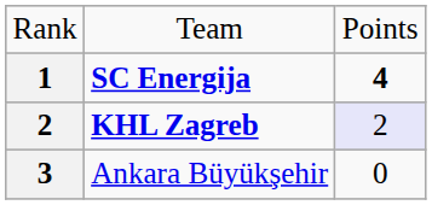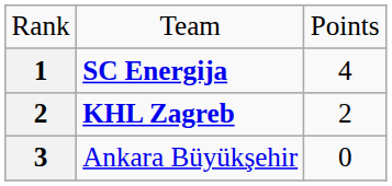SC Energija | column 3: bold -> normal
KHL Zagreb | column 3: lavender background -> no background
